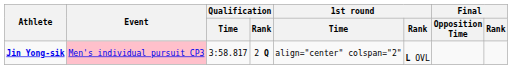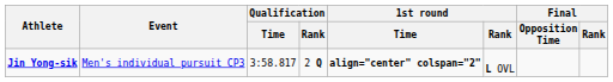Jin Yong-sik | Event: pink background -> no background
Jin Yong-sik | 1st round / Time: normal -> bold
